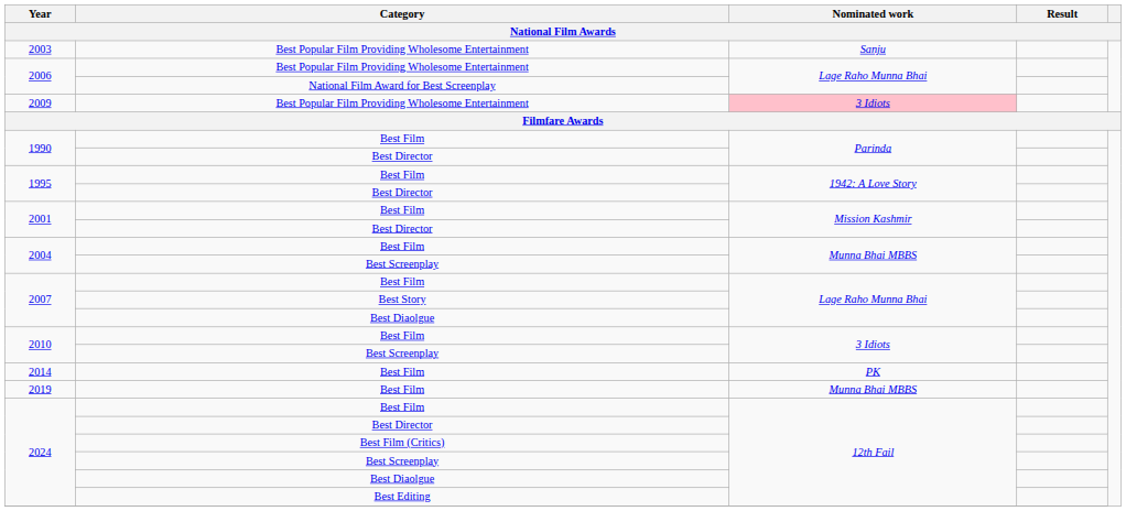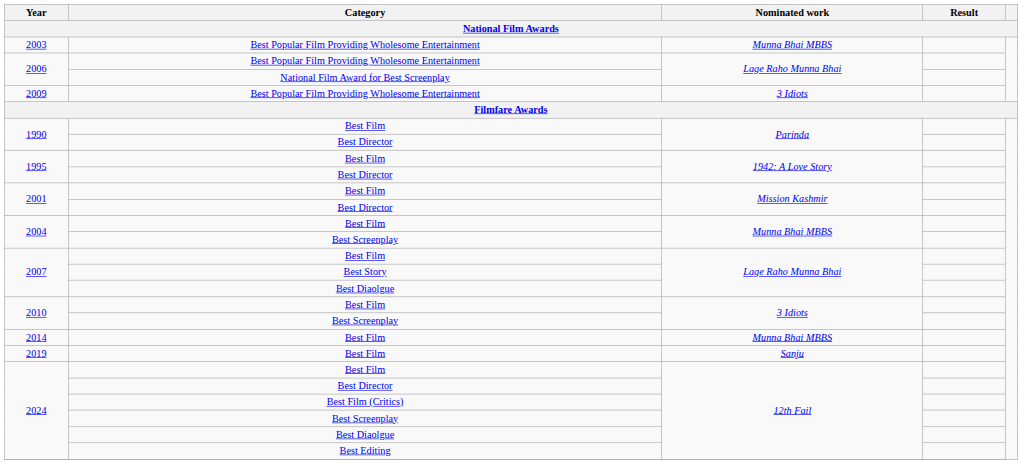2003 | Nominated work: Sanju -> Munna Bhai MBBS
2009 | Nominated work: pink background -> no background
2014 | Nominated work: PK -> Munna Bhai MBBS
2019 | Nominated work: Munna Bhai MBBS -> Sanju
